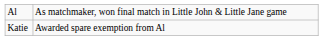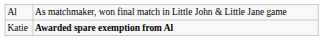Katie | column 2: normal -> bold
